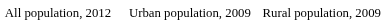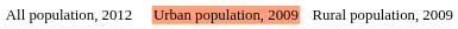row 1 | column 2: no background -> lightsalmon background
